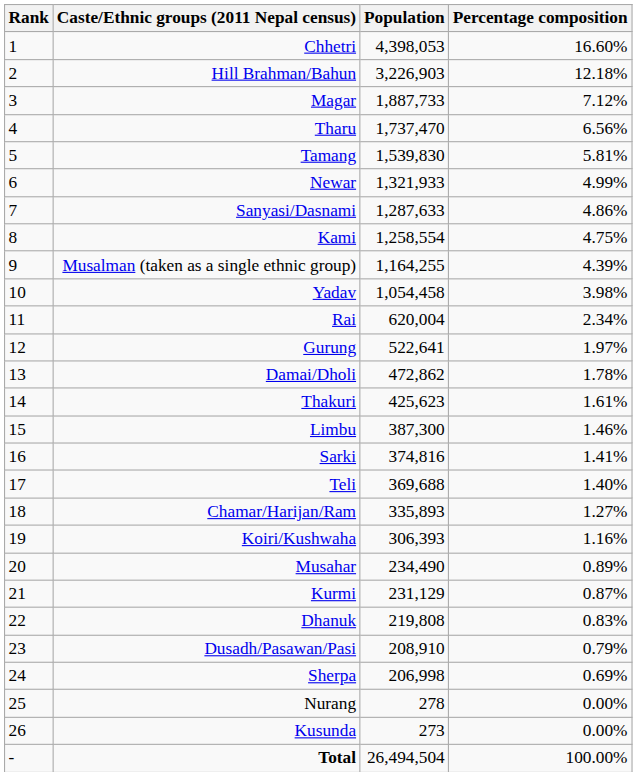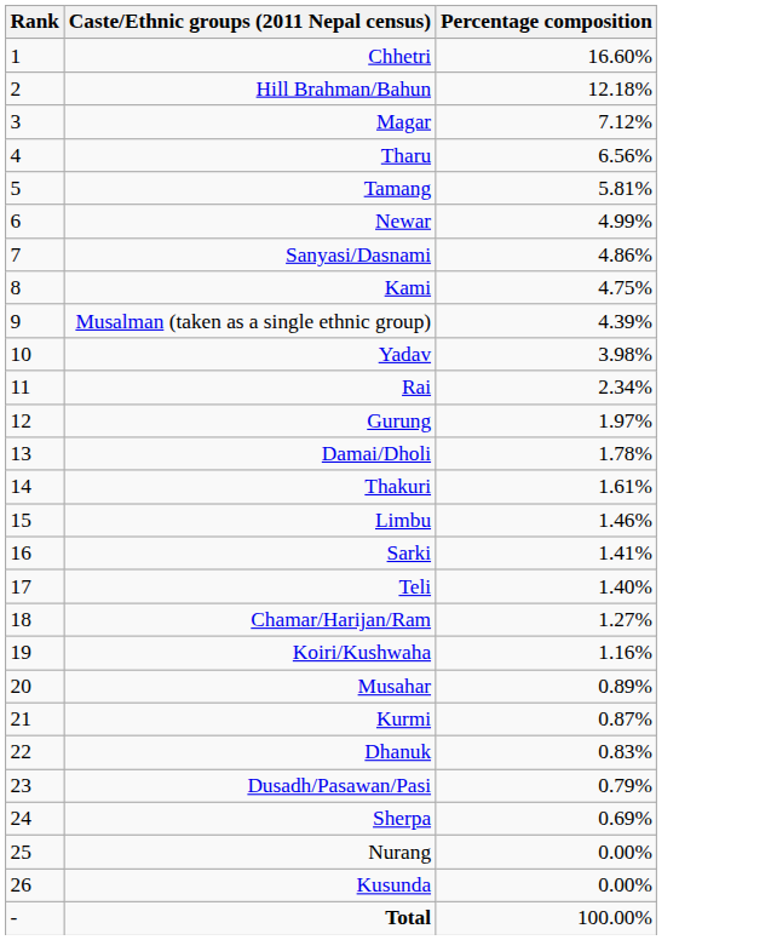- column: Population | 4,398,053 | 3,226,903 | 1,887,733 | 1,737,470 | 1,539,830 | 1,321,933 | 1,287,633 | 1,258,554 | 1,164,255 | 1,054,458 | 620,004 | 522,641 | 472,862 | 425,623 | 387,300 | 374,816 | 369,688 | 335,893 | 306,393 | 234,490 | 231,129 | 219,808 | 208,910 | 206,998 | 278 | 273 | 26,494,504
